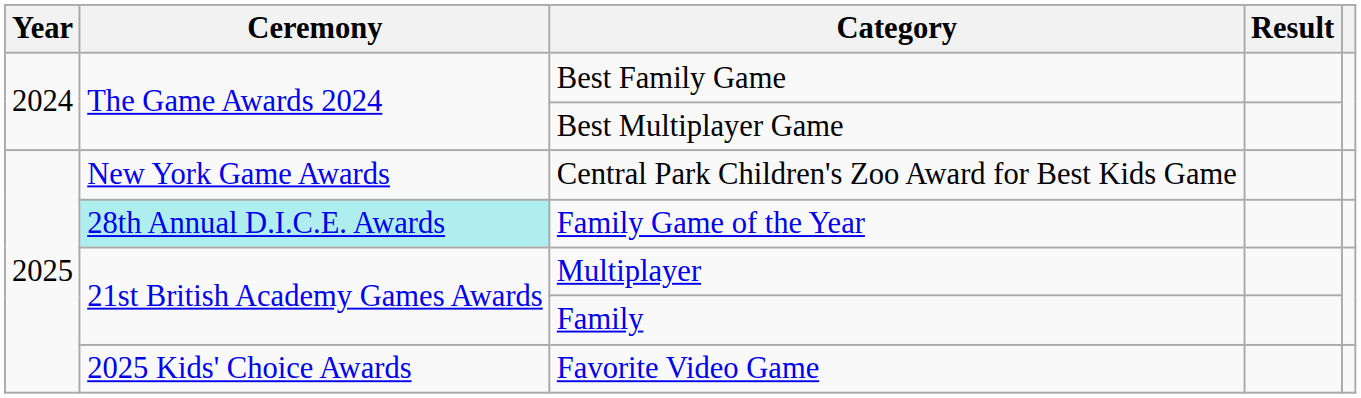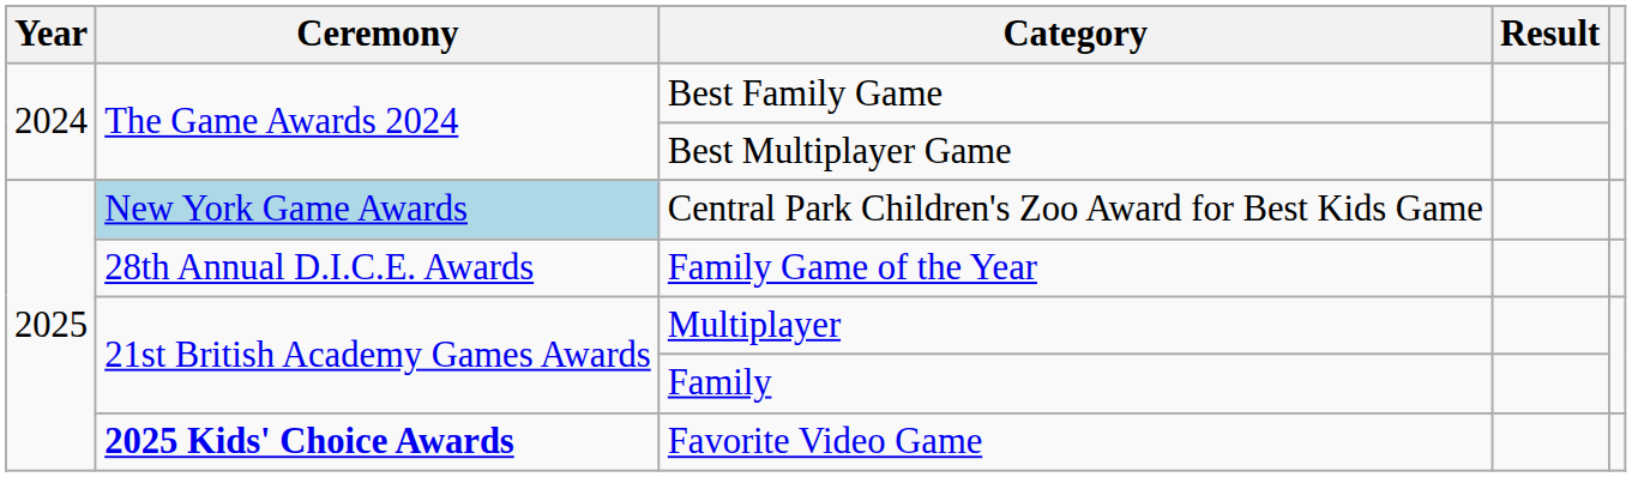Central Park Children's Zoo Award for Best Kids Game | Ceremony: no background -> lightblue background
Family Game of the Year | Ceremony: paleturquoise background -> no background
Favorite Video Game | Ceremony: normal -> bold
